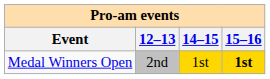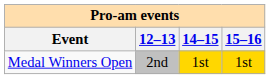Medal Winners Open | 15–16: bold -> normal
